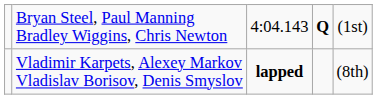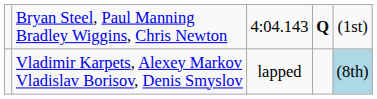row 2 | column 3: bold -> normal
row 2 | column 5: no background -> lightblue background
